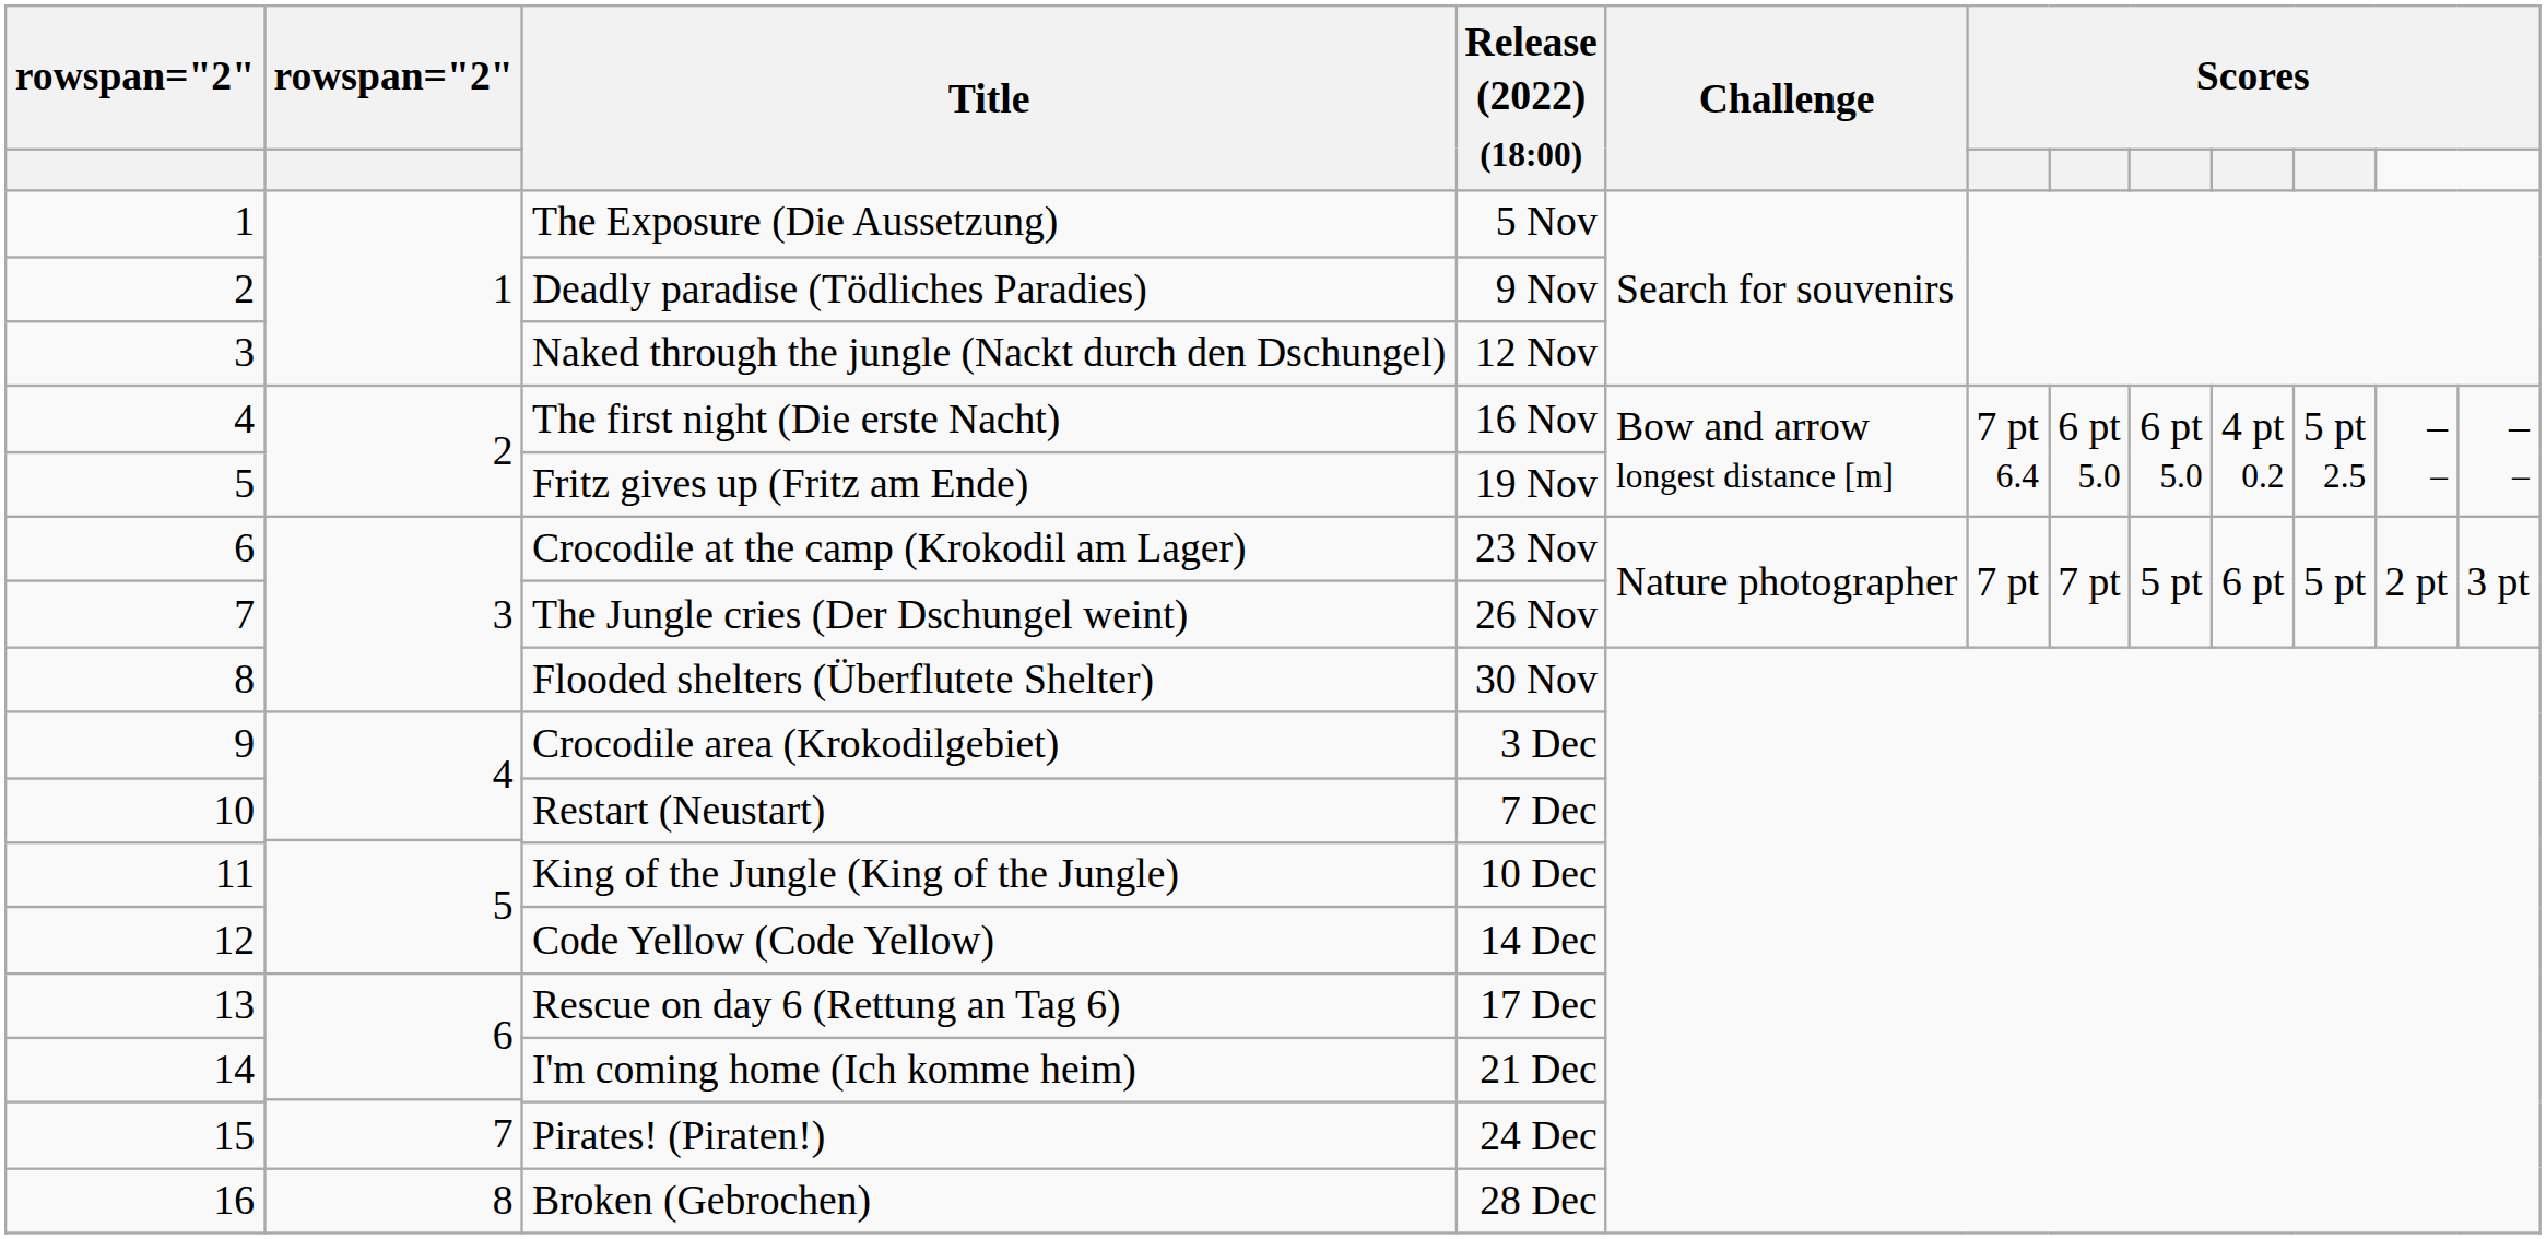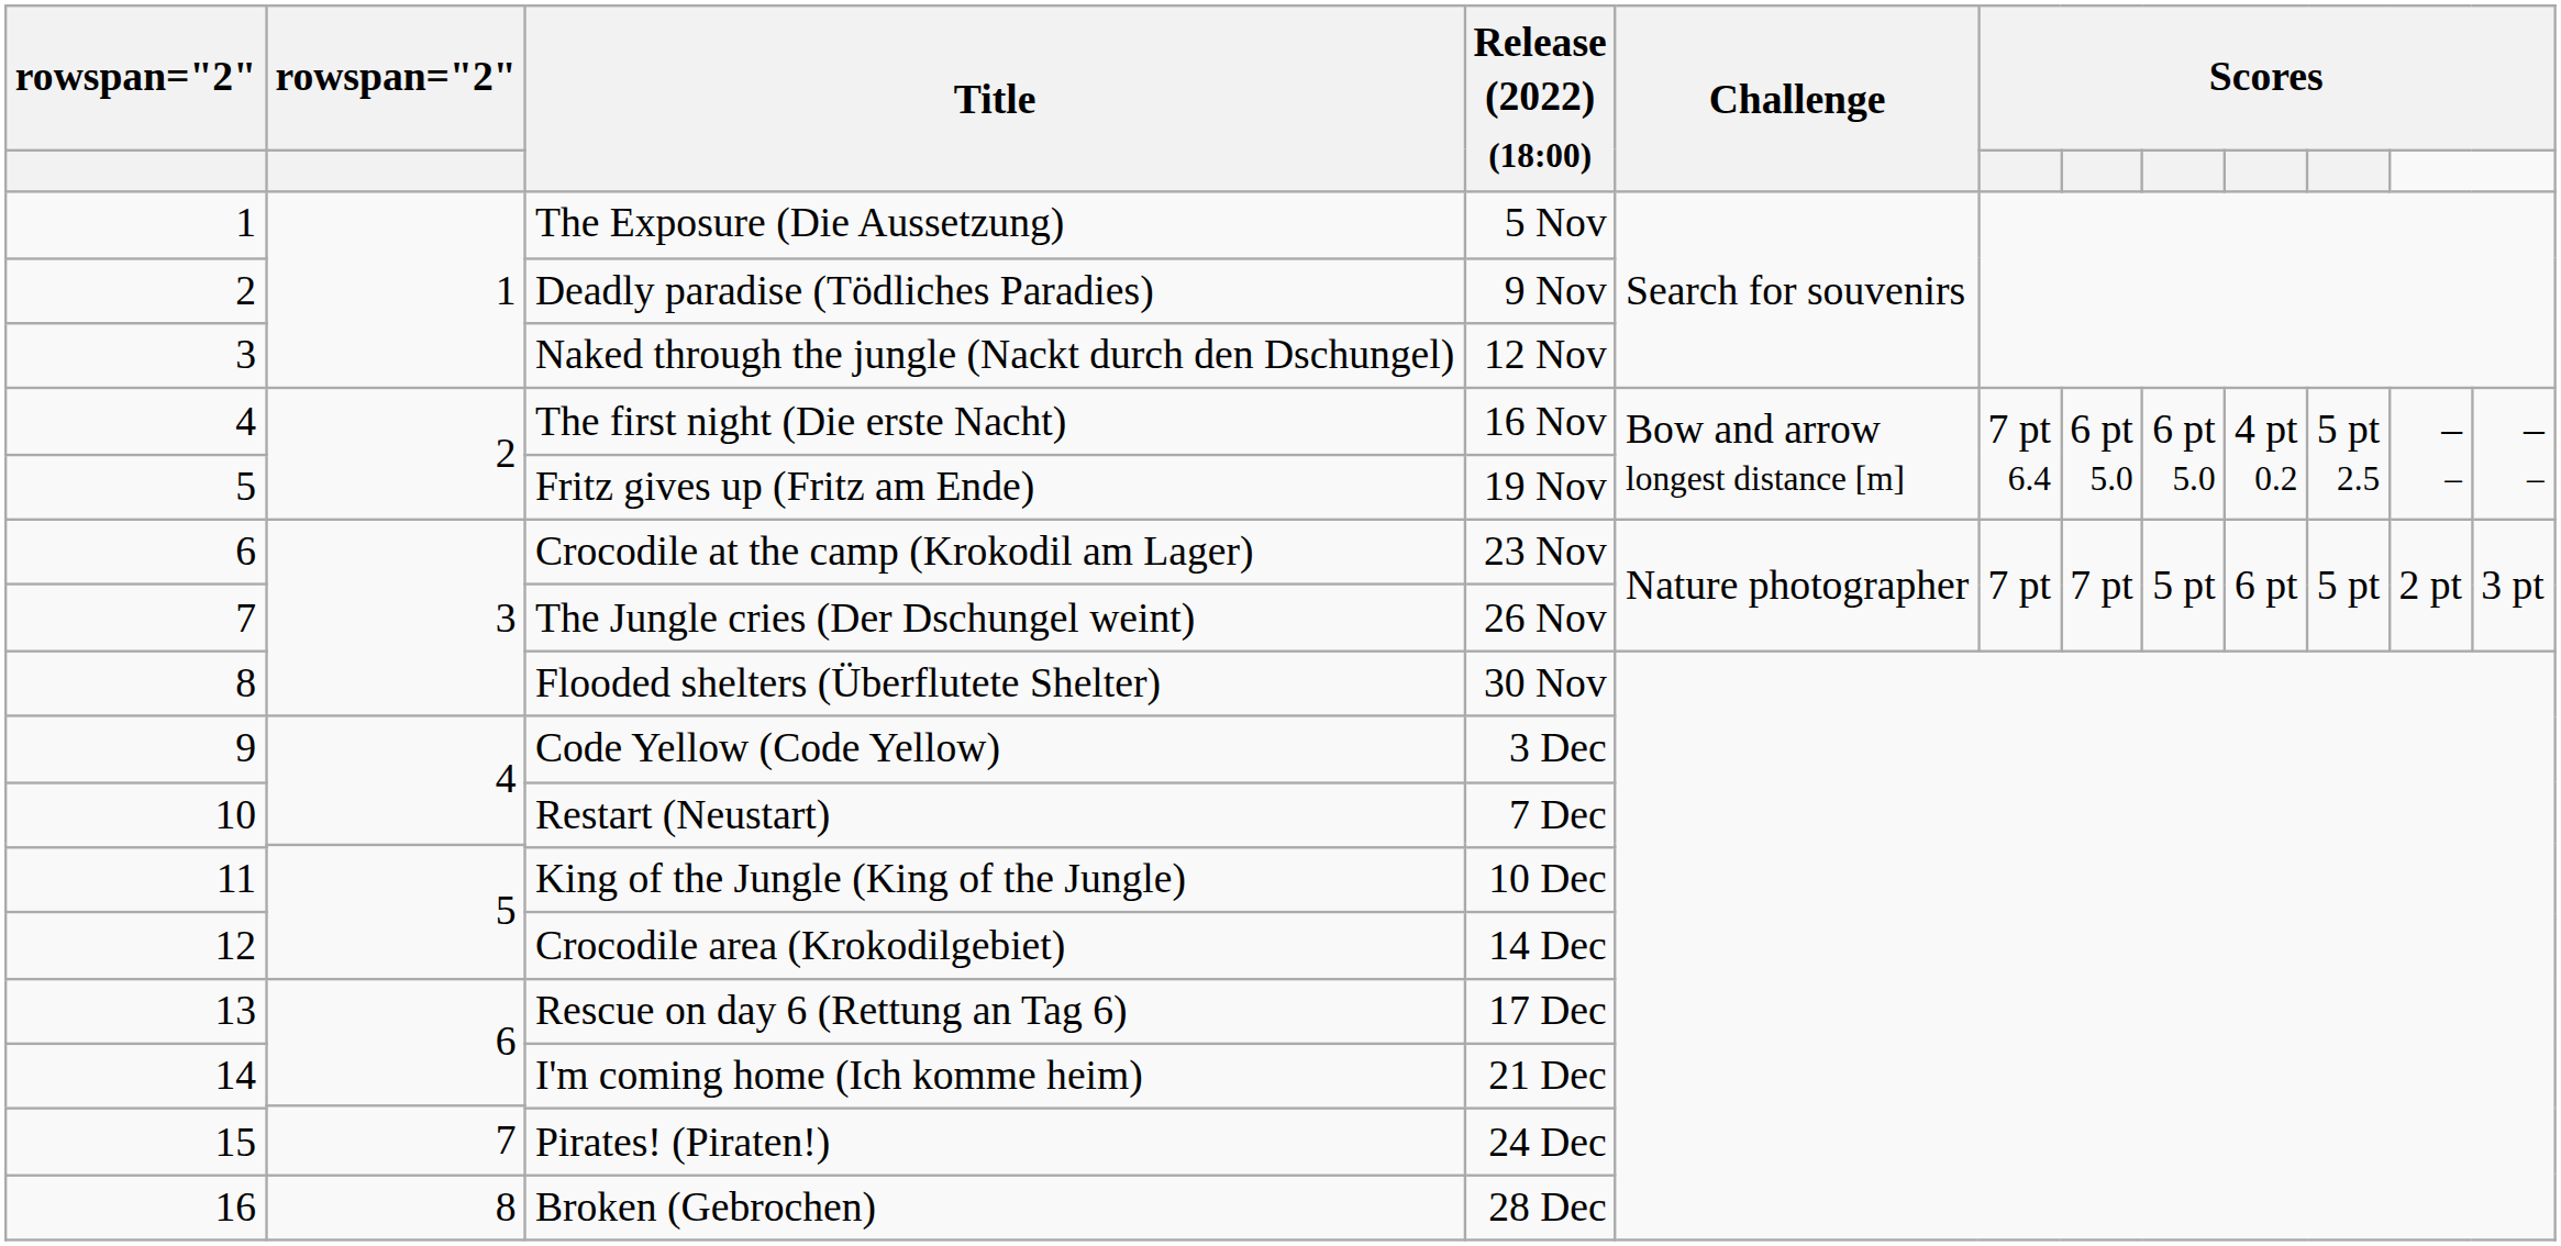9 | Title: Crocodile area (Krokodilgebiet) -> Code Yellow (Code Yellow)
12 | Title: Code Yellow (Code Yellow) -> Crocodile area (Krokodilgebiet)
